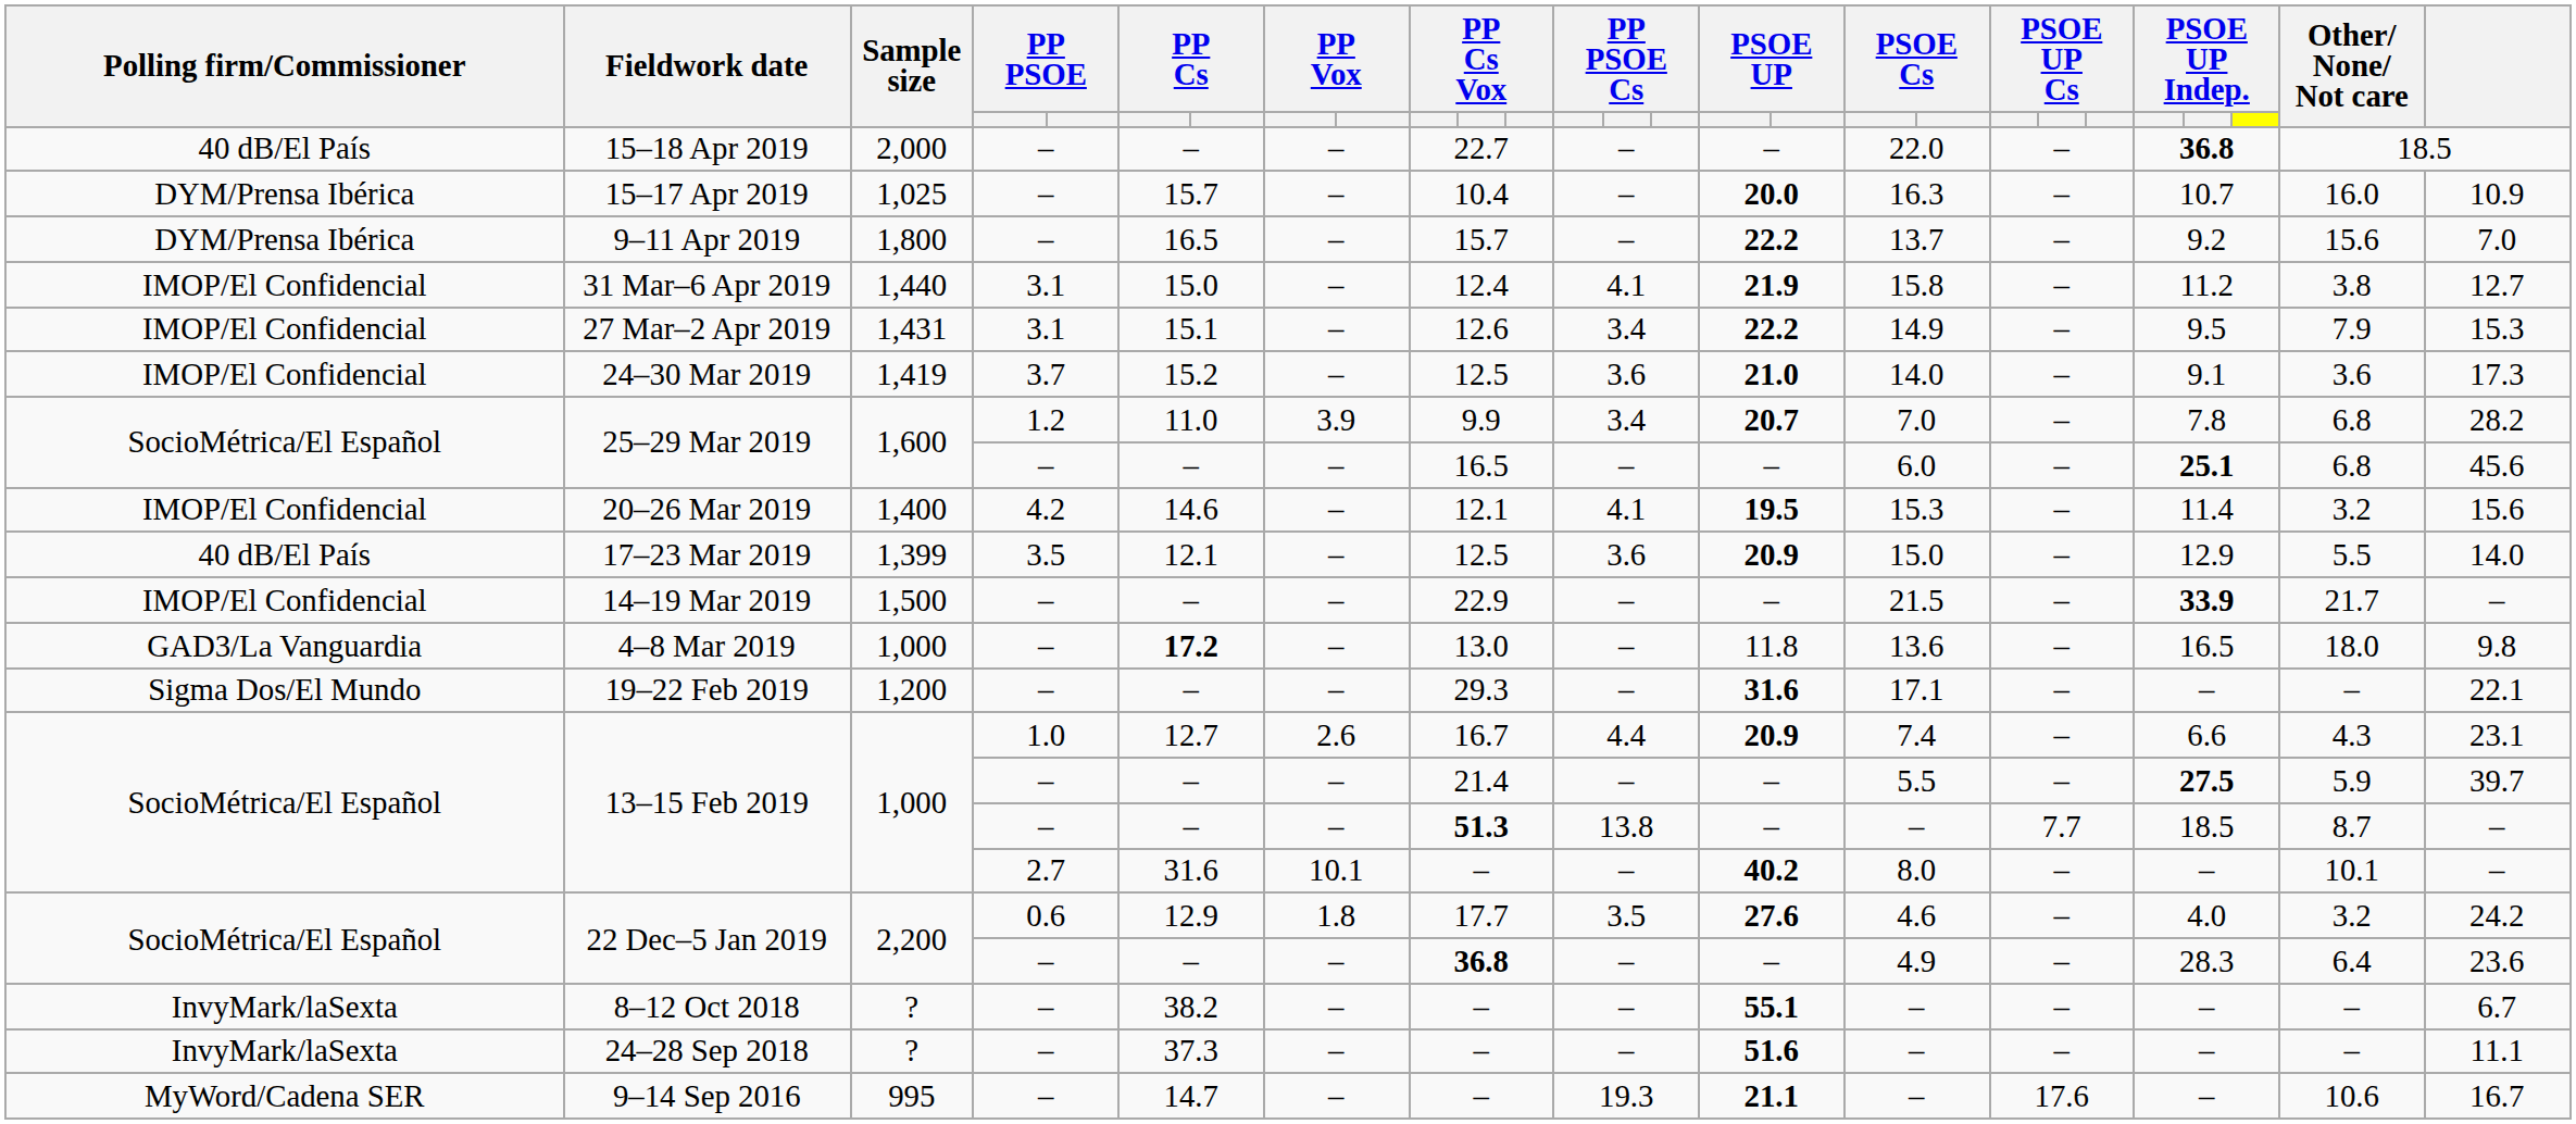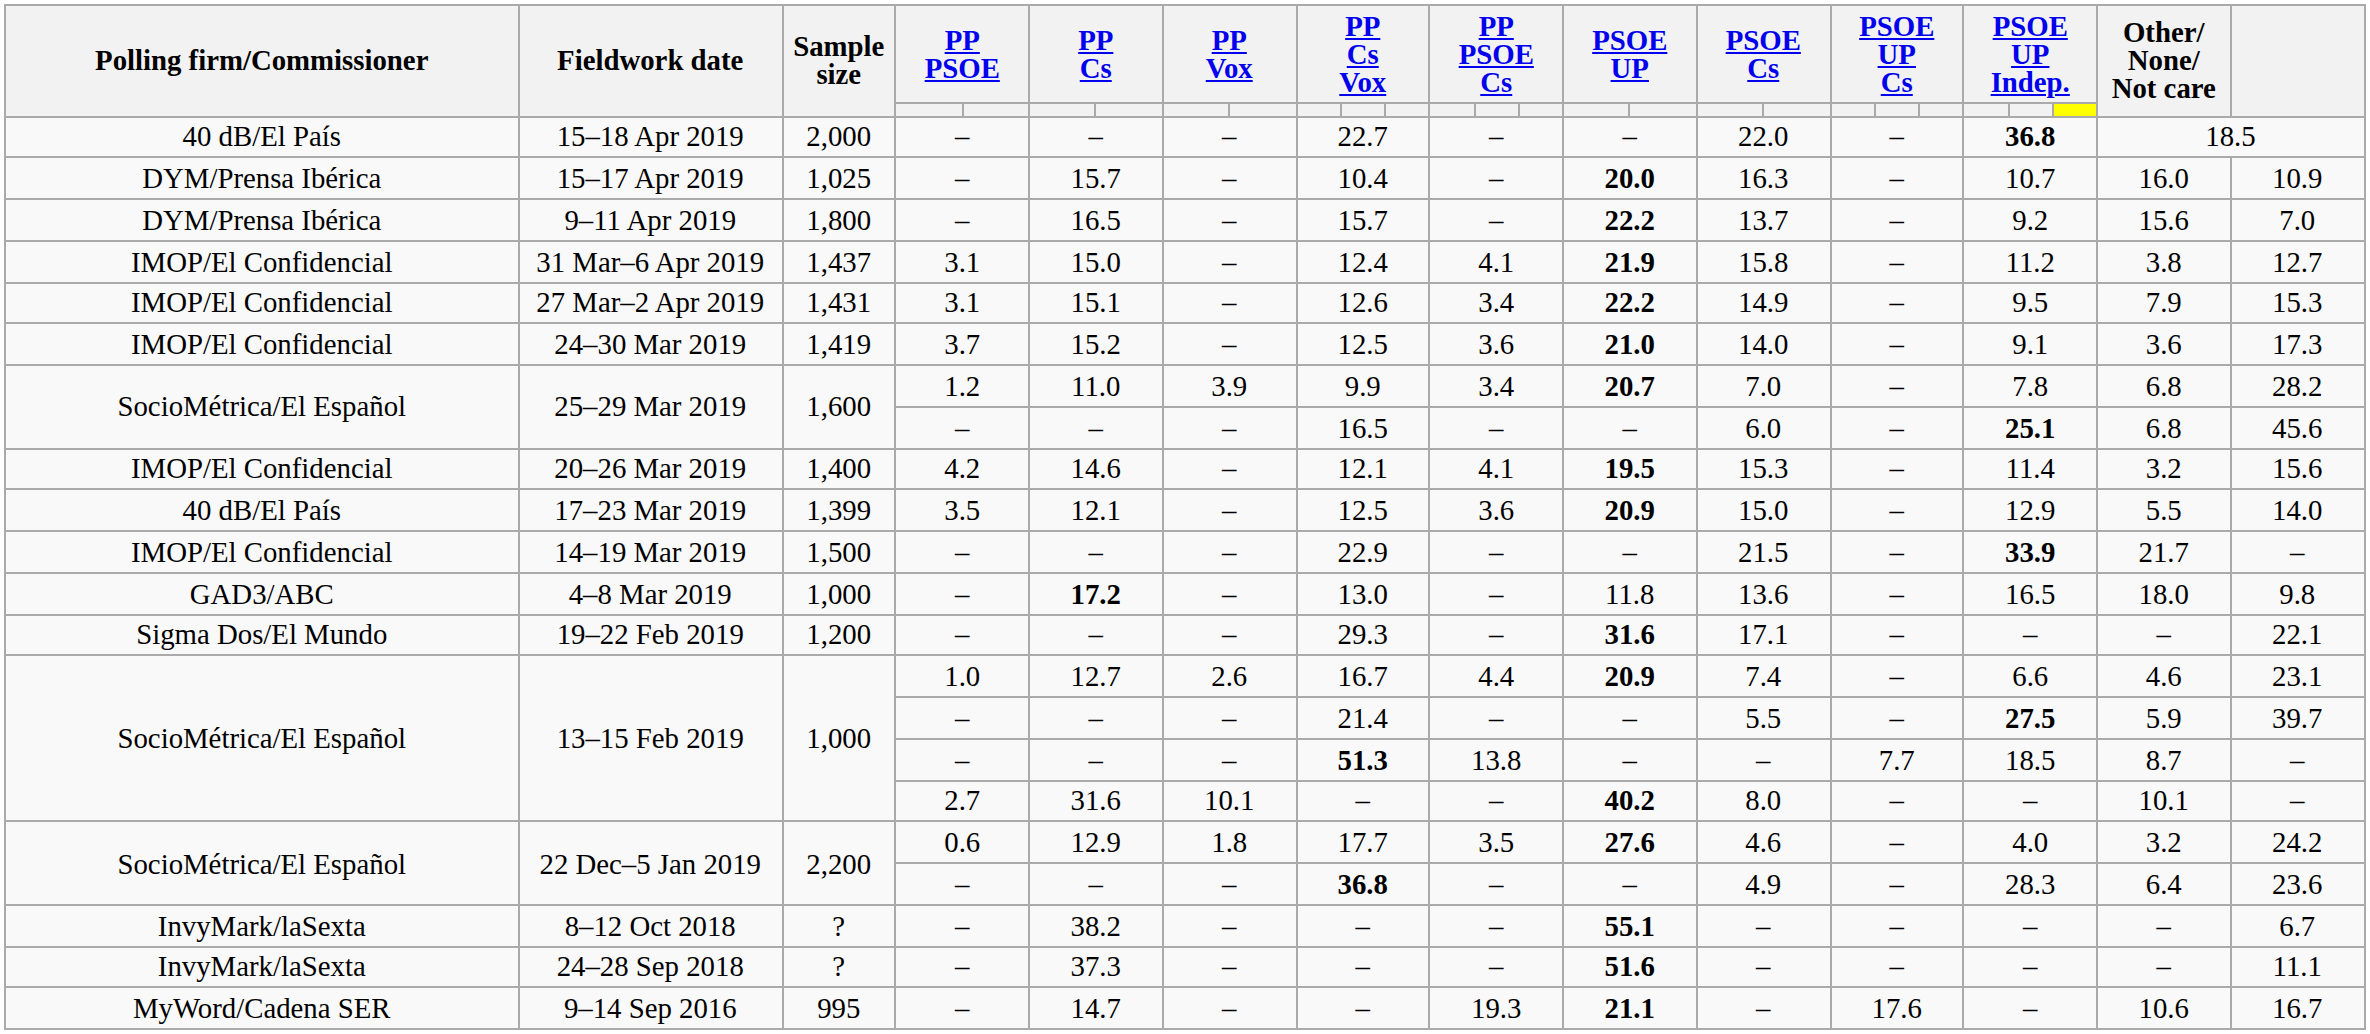31 Mar–6 Apr 2019 | Sample size: 1,440 -> 1,437
4–8 Mar 2019 | Polling firm/Commissioner: GAD3/La Vanguardia -> GAD3/ABC
13–15 Feb 2019 / 1.0 | Other/ None/ Not care: 4.3 -> 4.6
